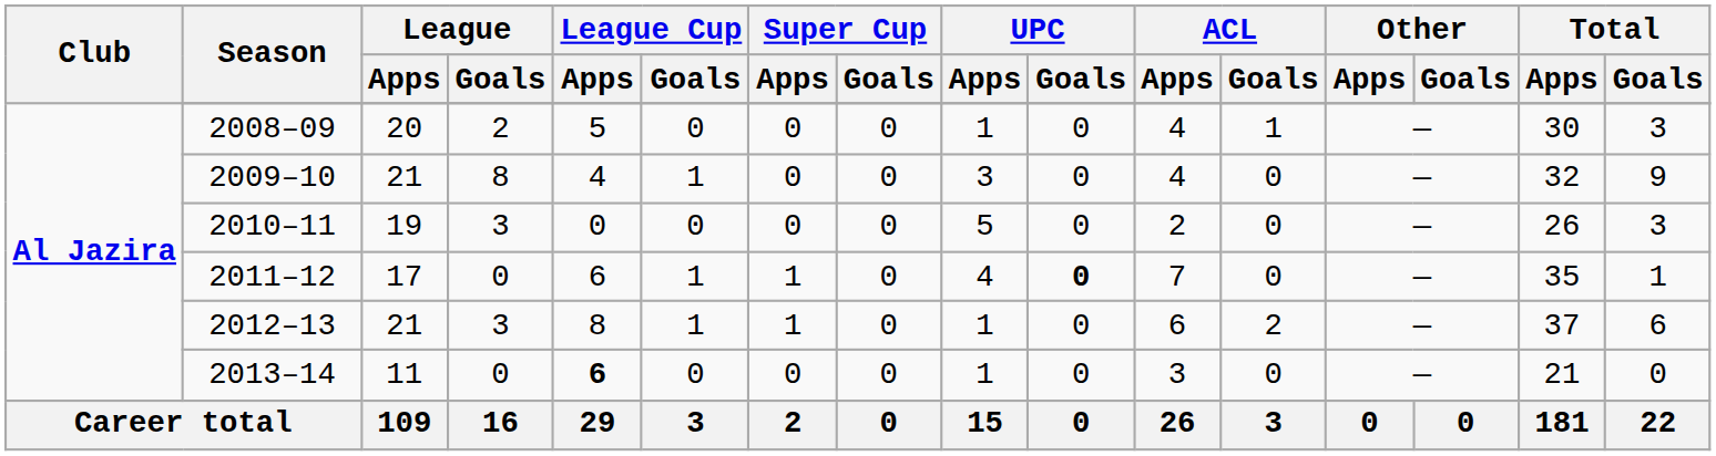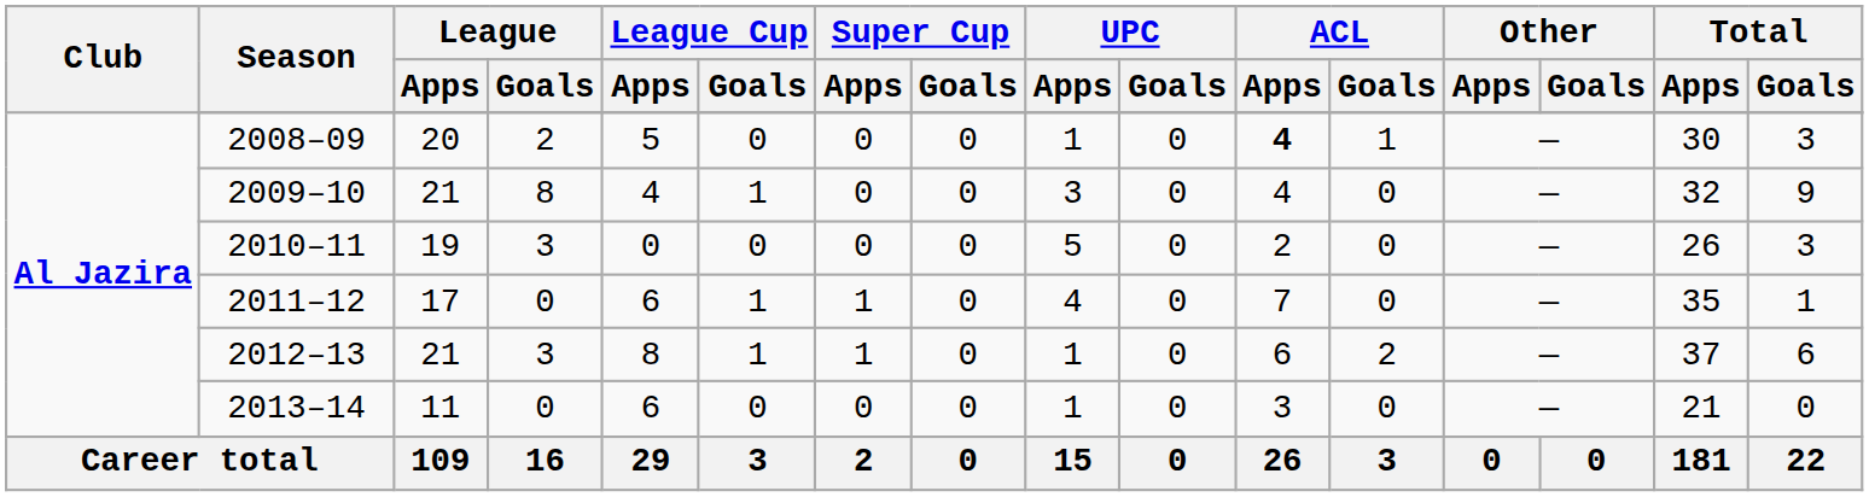2008–09 | ACL / Apps: normal -> bold
2011–12 | UPC / Goals: bold -> normal
2013–14 | League Cup / Apps: bold -> normal
